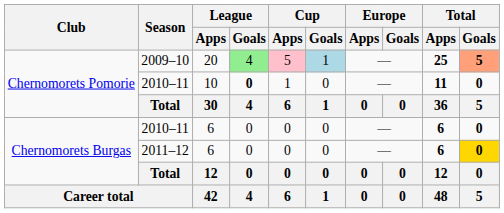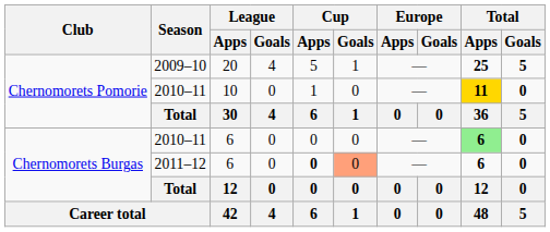2009–10 | League / Goals: lightgreen background -> no background
2009–10 | Cup / Apps: pink background -> no background
2009–10 | Cup / Goals: lightblue background -> no background
2009–10 | Total / Goals: lightsalmon background -> no background
2010–11 / 10 | League / Goals: bold -> normal
2010–11 / 10 | Total / Apps: no background -> gold background
2010–11 / 6 | Total / Apps: no background -> lightgreen background
2011–12 | Cup / Apps: normal -> bold
2011–12 | Cup / Goals: no background -> lightsalmon background
2011–12 | Total / Goals: gold background -> no background
